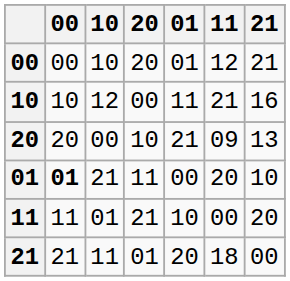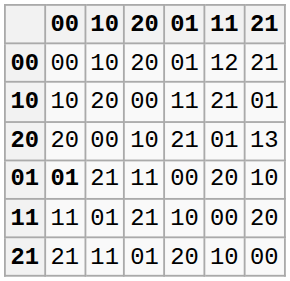row 3 | 10: 12 -> 20
row 3 | 21: 16 -> 01
row 4 | 11: 09 -> 01
row 7 | 11: 18 -> 10
